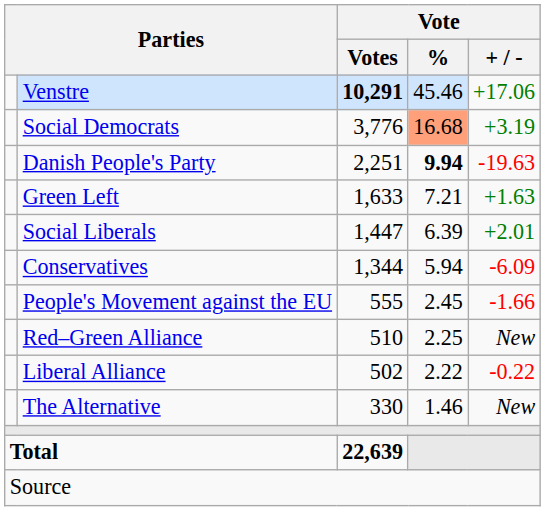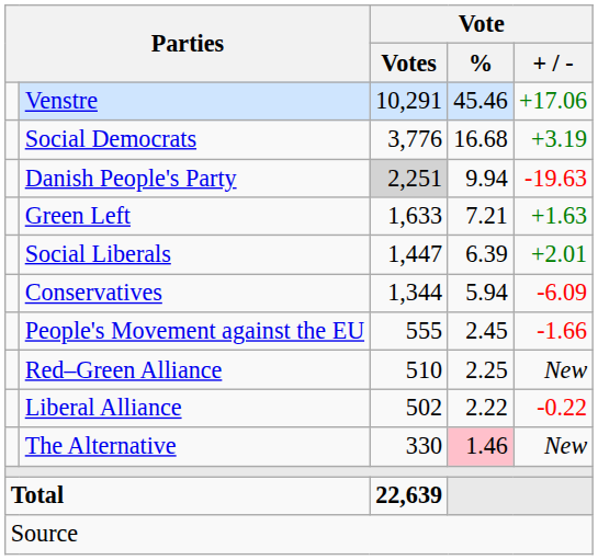Venstre | Vote / Votes: bold -> normal
Social Democrats | Vote / %: lightsalmon background -> no background
Danish People's Party | Vote / Votes: no background -> lightgrey background
Danish People's Party | Vote / %: bold -> normal
The Alternative | Vote / %: no background -> pink background
